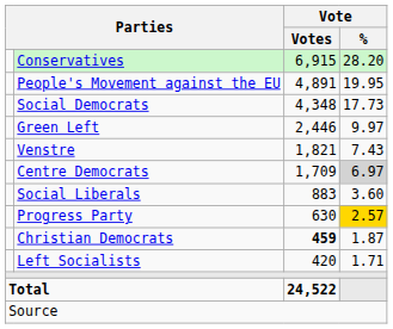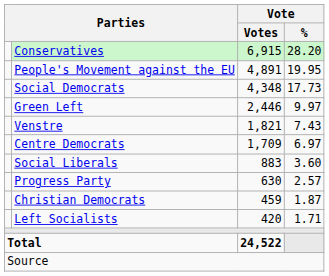Centre Democrats | Vote / %: lightgrey background -> no background
Progress Party | Vote / %: gold background -> no background
Christian Democrats | Vote / Votes: bold -> normal
